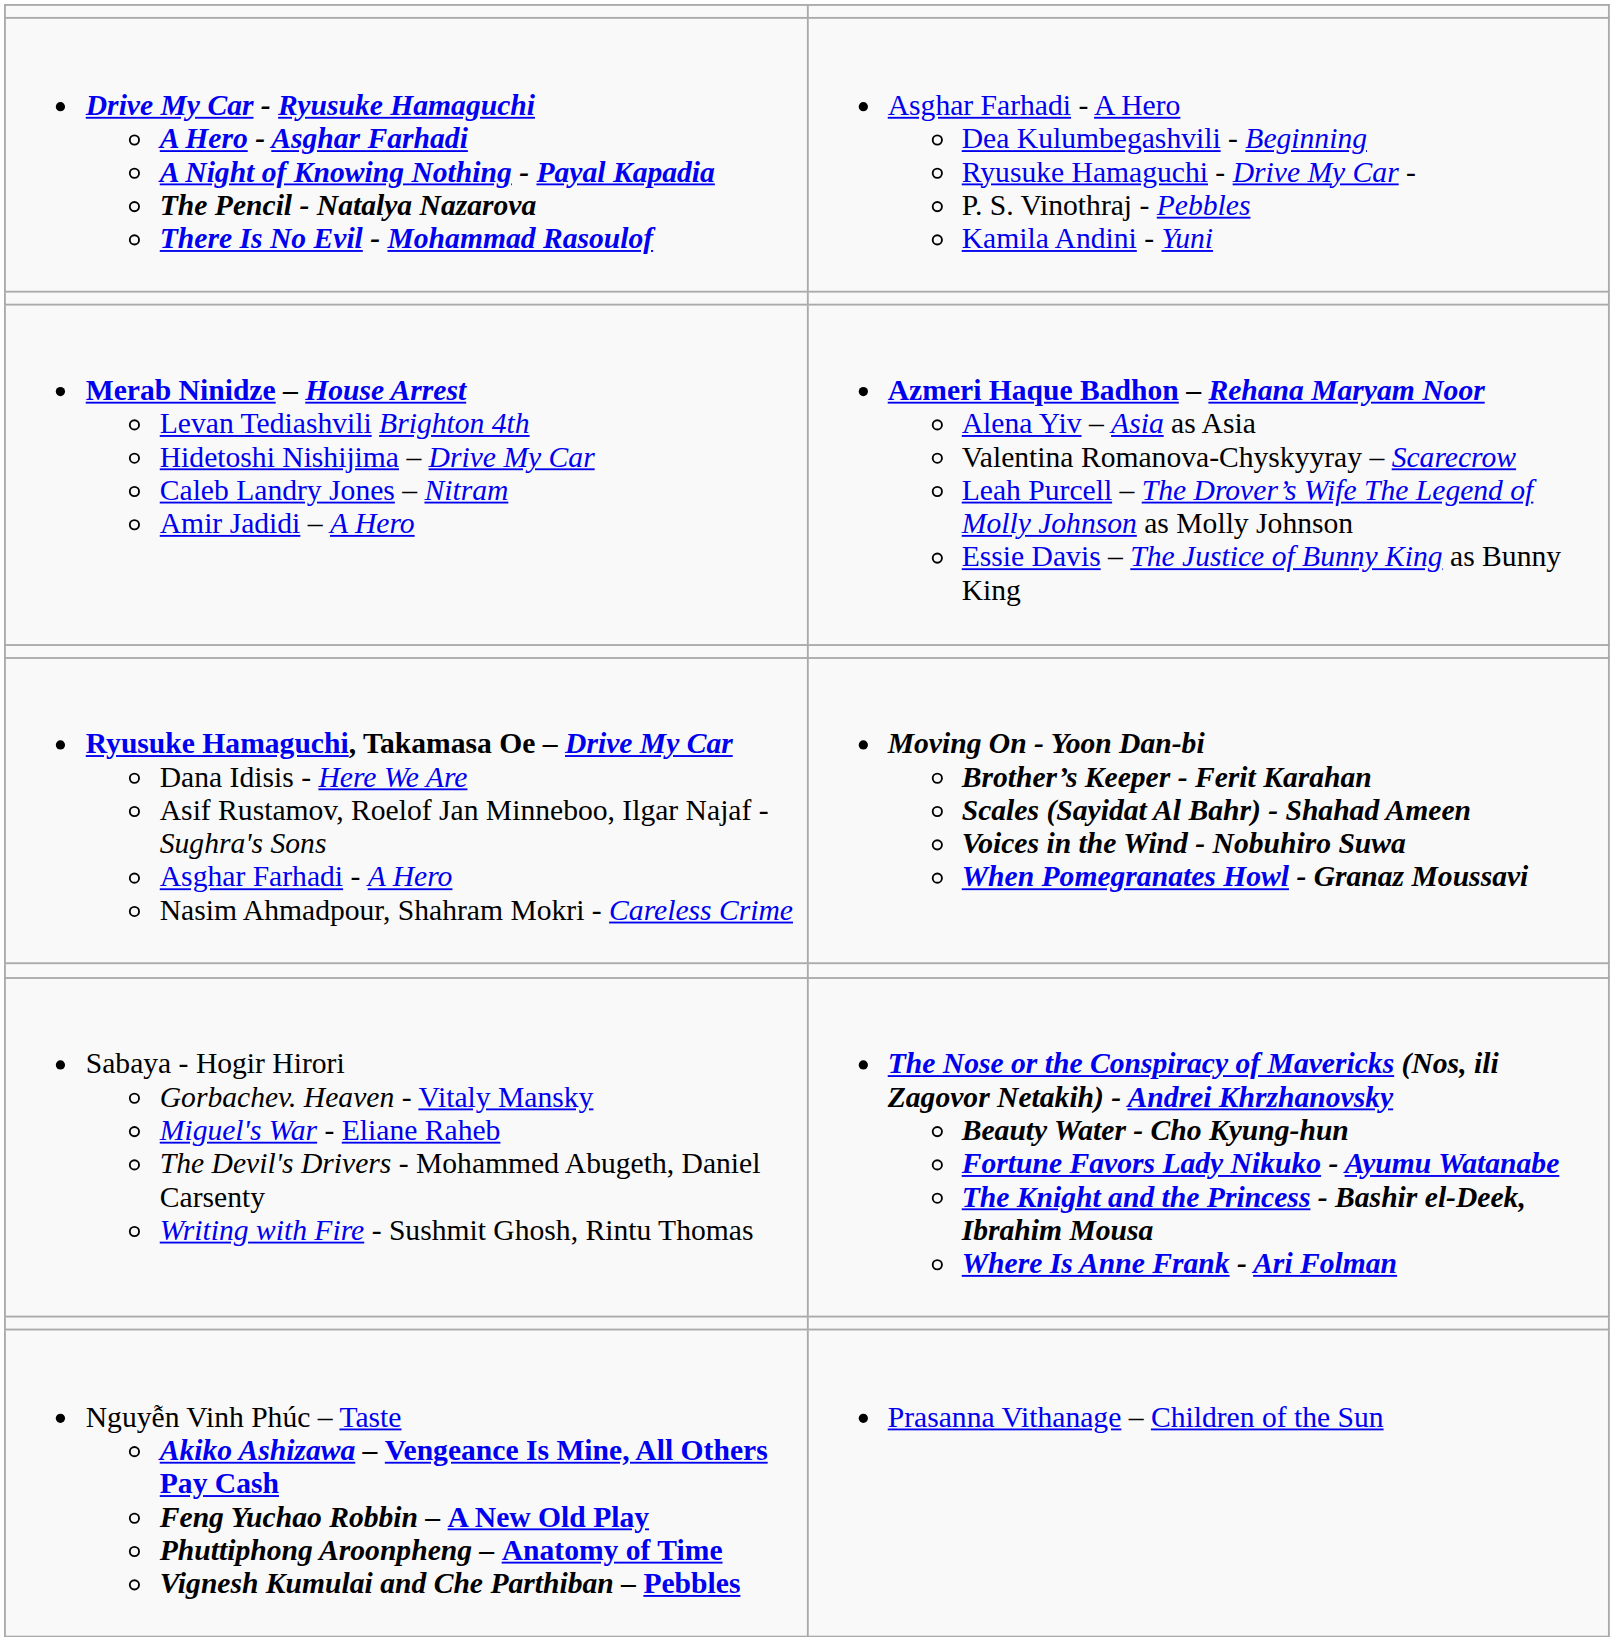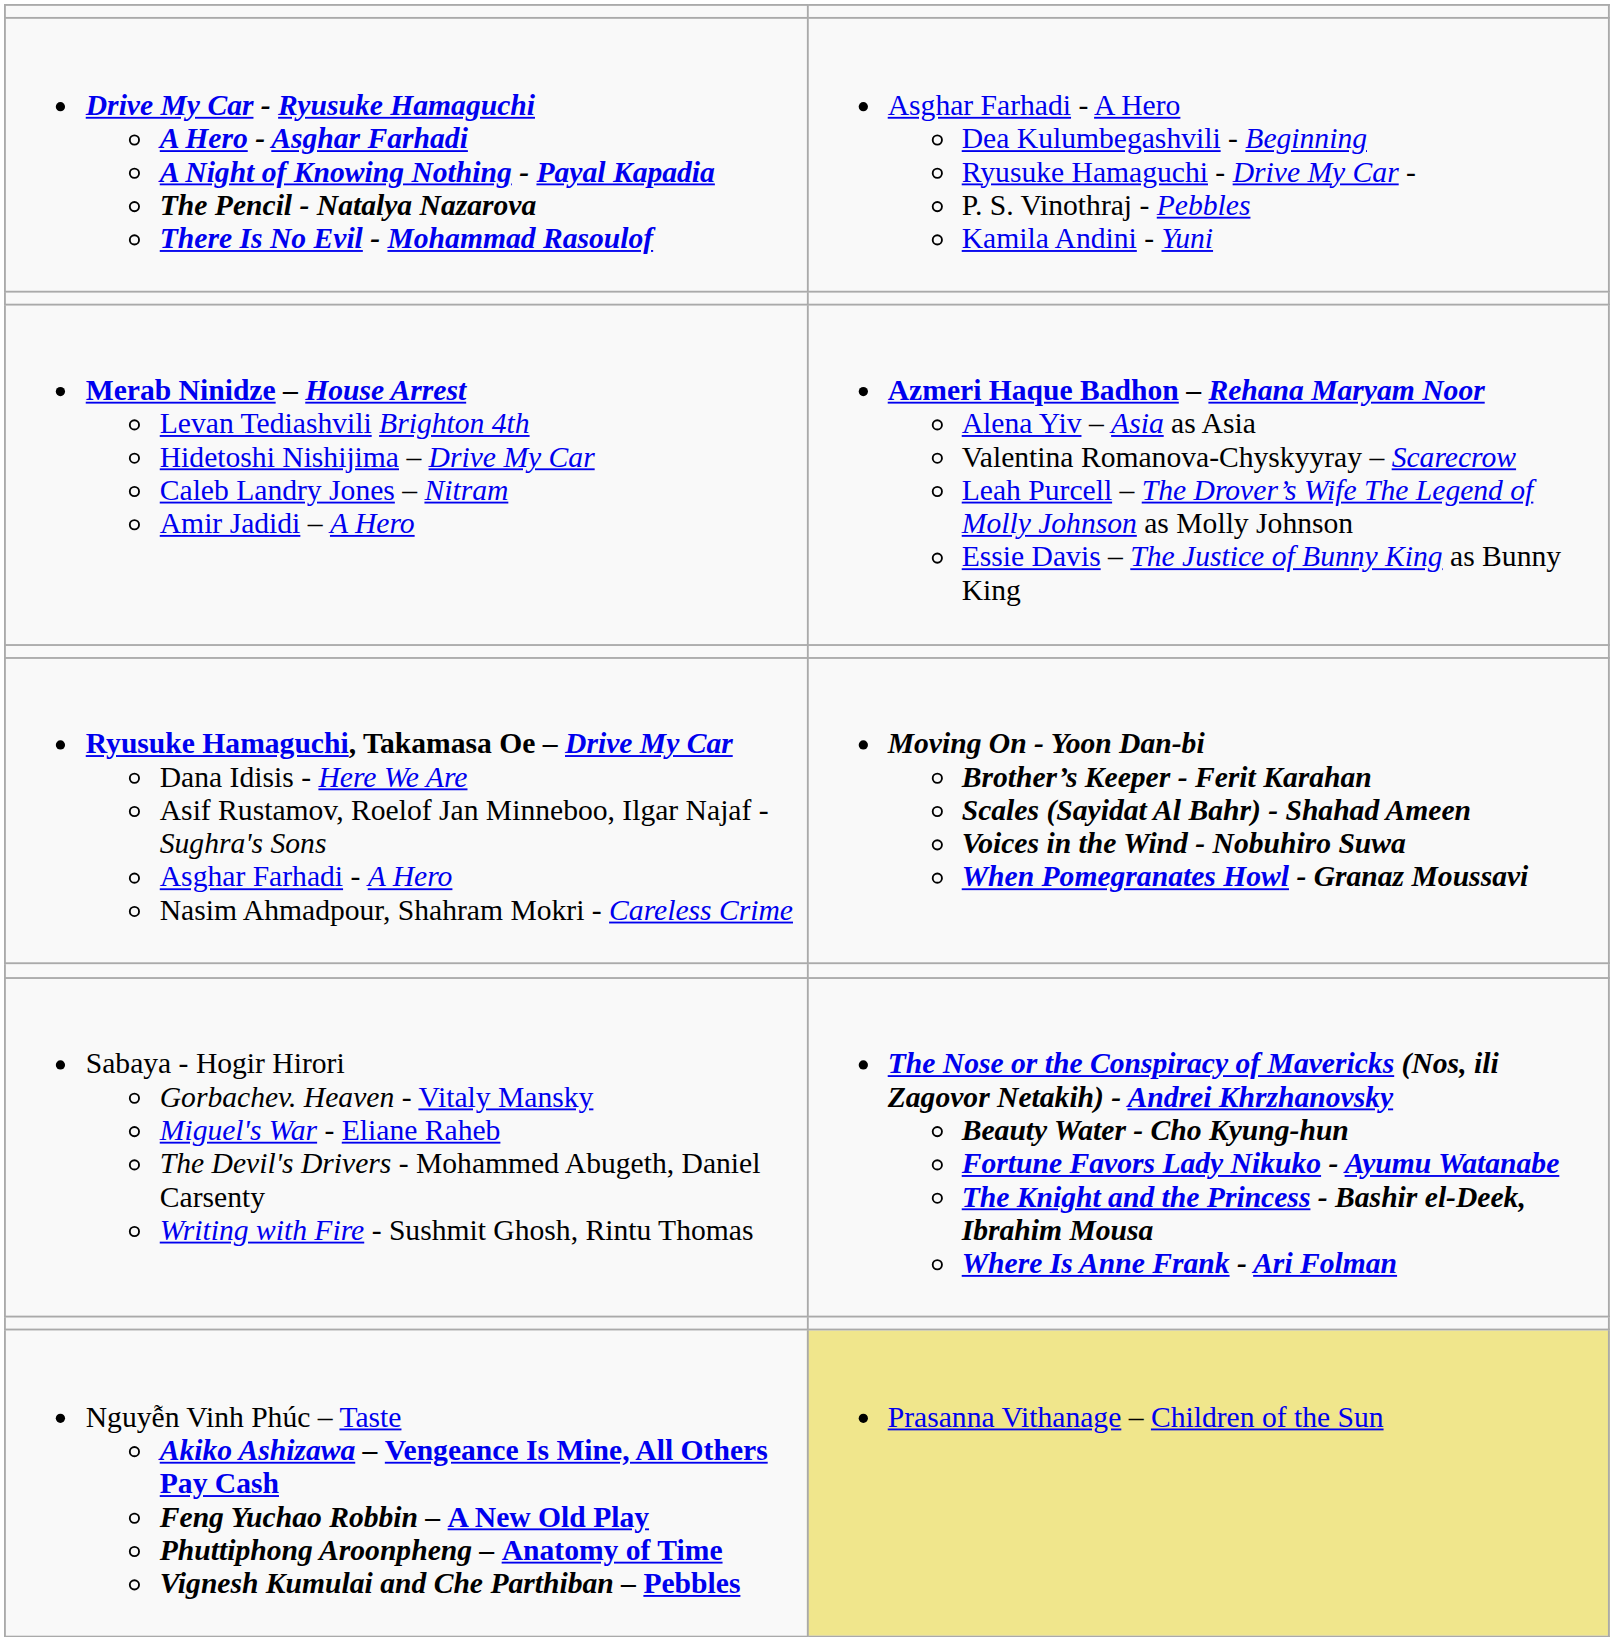row 10 | column 2: no background -> khaki background
